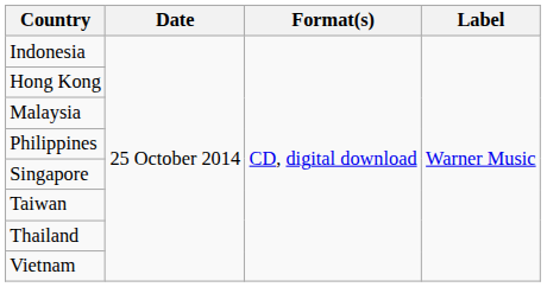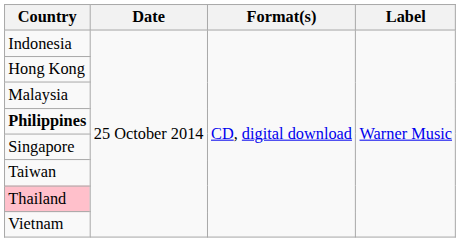Philippines | Country: normal -> bold
Thailand | Country: no background -> pink background
